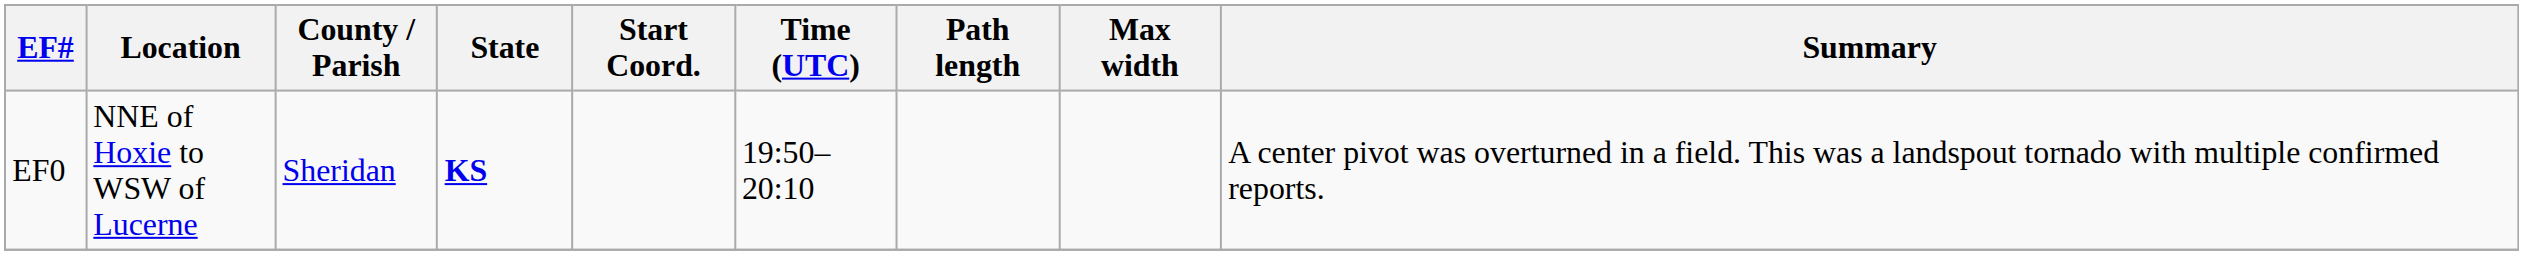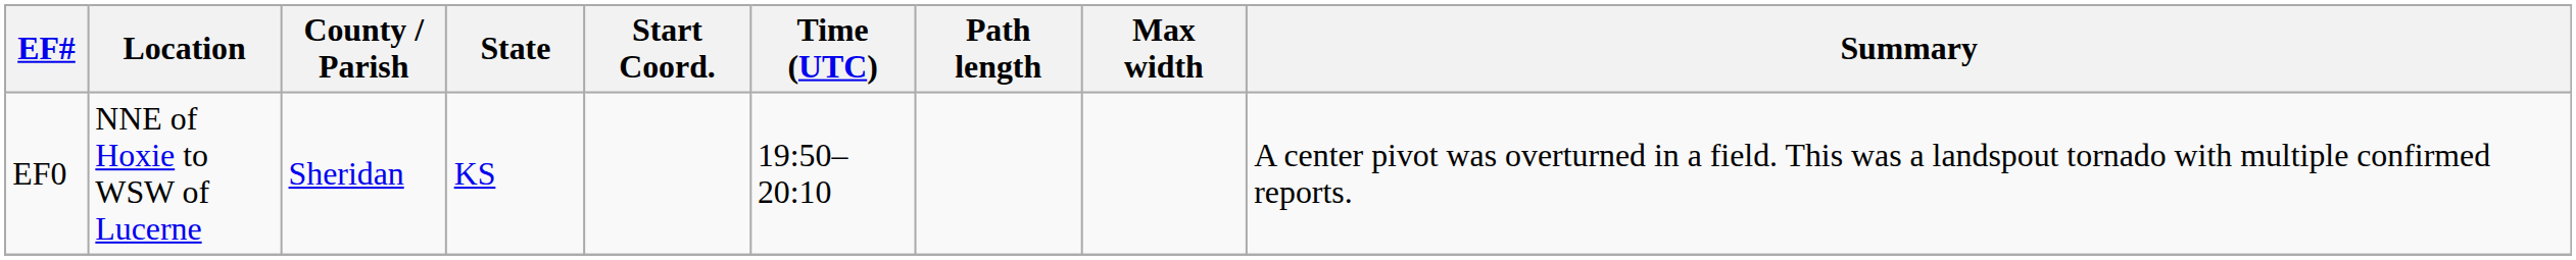EF0 | State: bold -> normal
